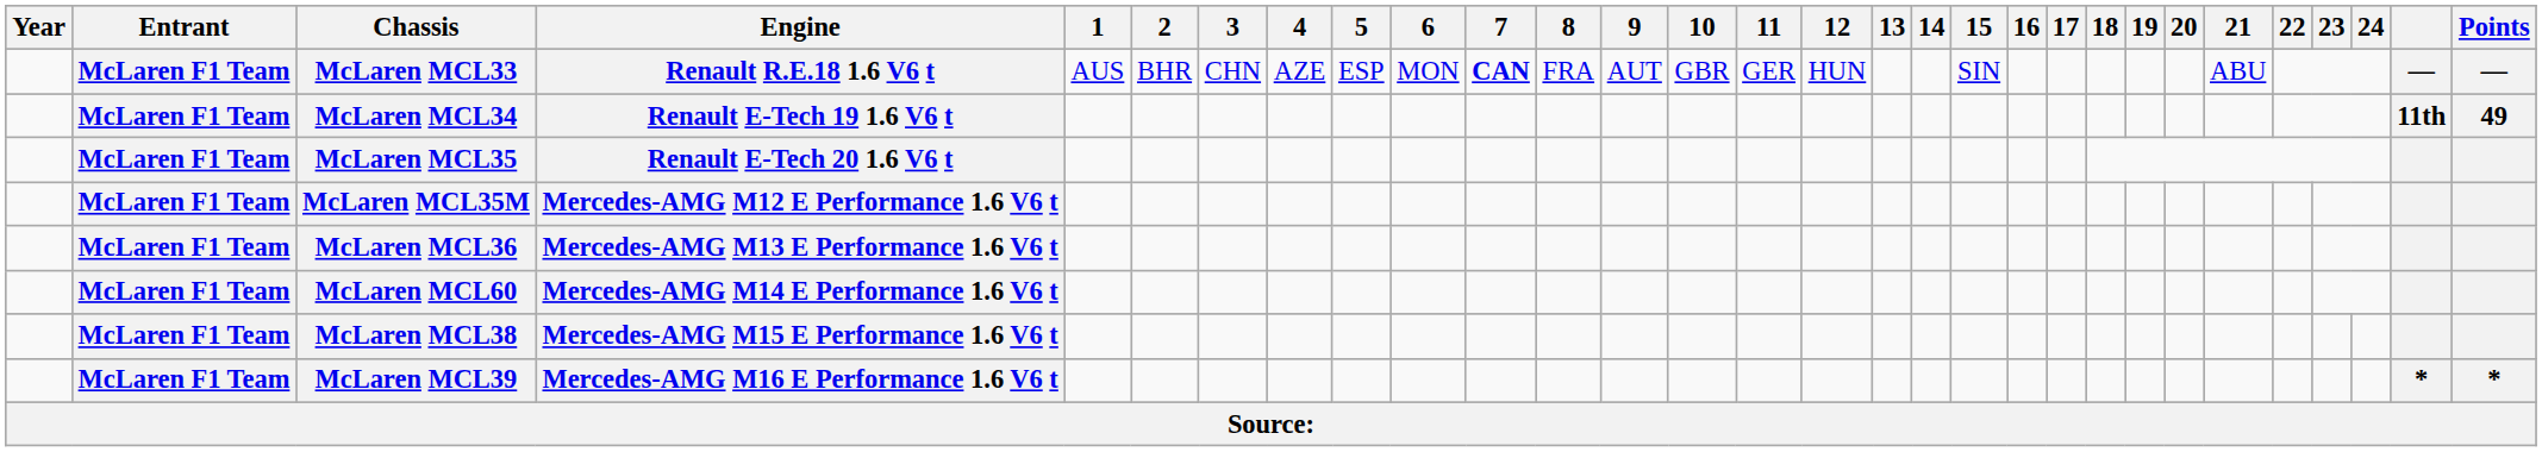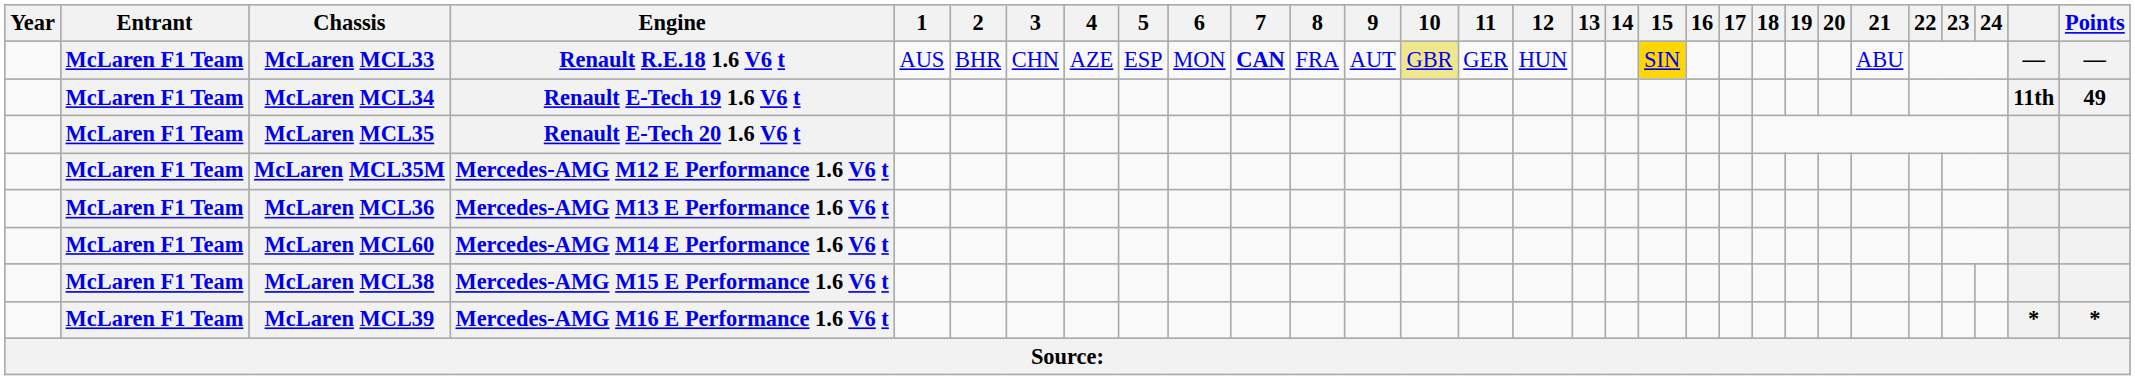McLaren MCL33 | 10: no background -> khaki background
McLaren MCL33 | 15: no background -> gold background
